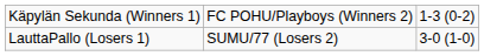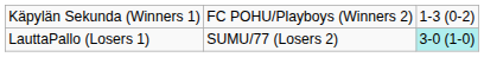LauttaPallo (Losers 1) | column 3: no background -> paleturquoise background
